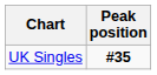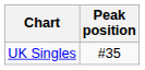UK Singles | Peak position: bold -> normal
